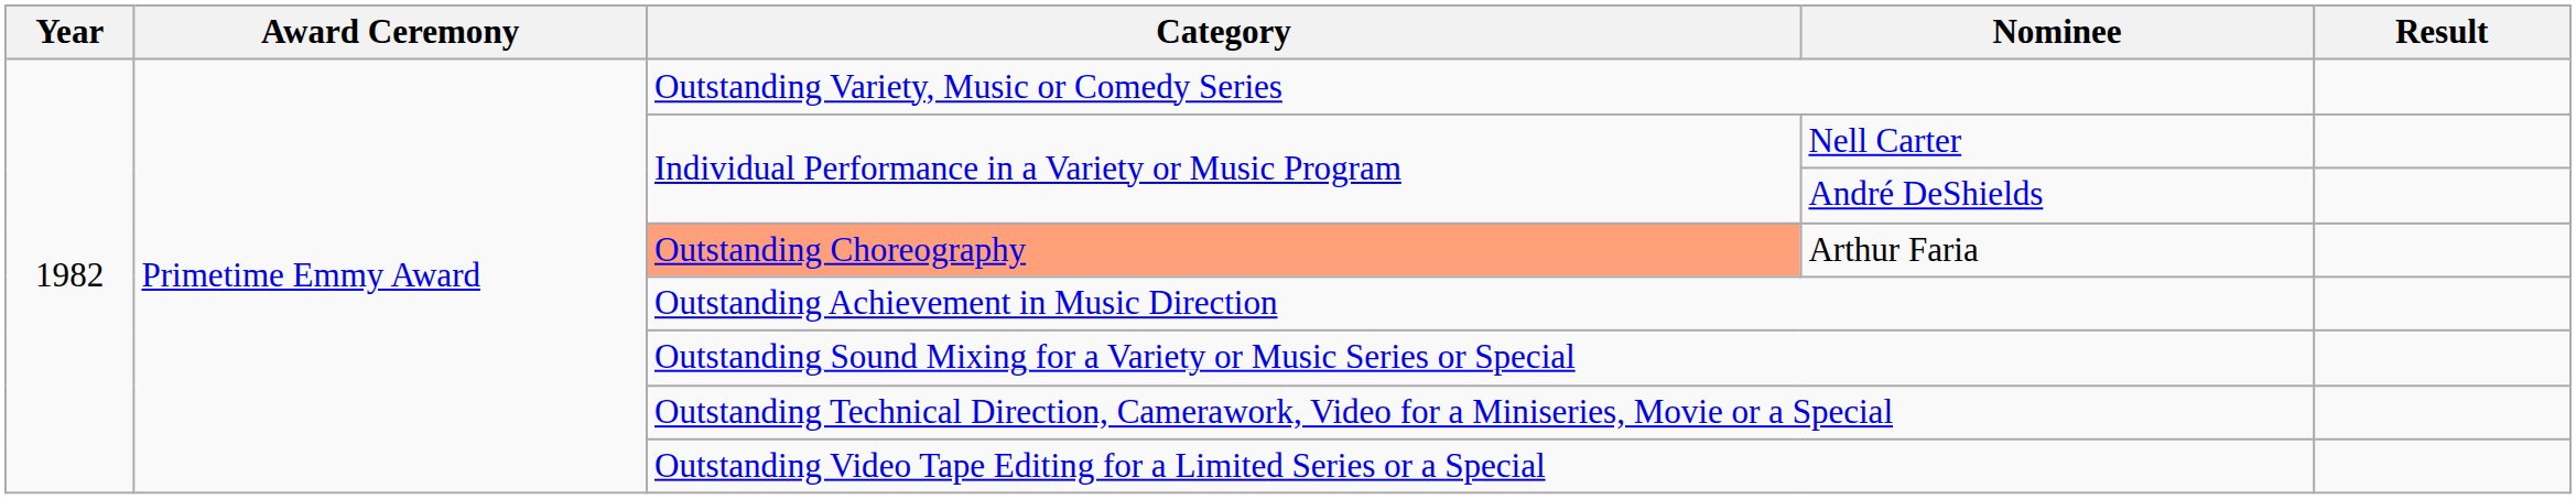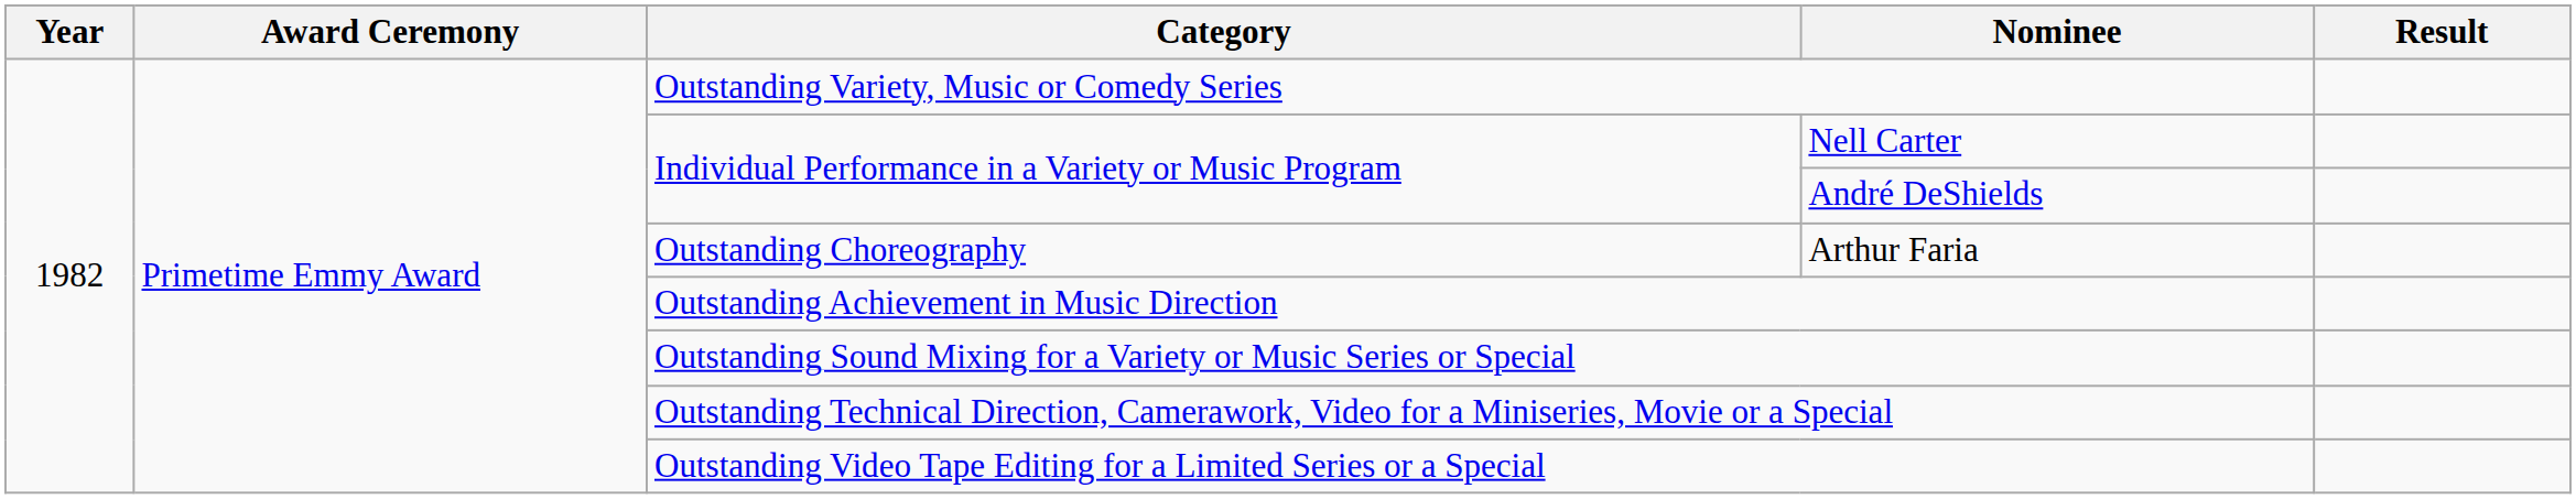Arthur Faria | Category: lightsalmon background -> no background
